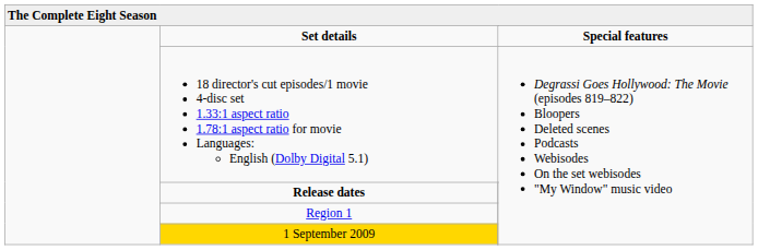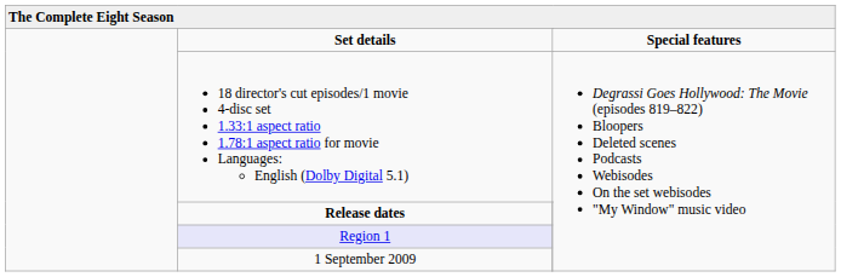Region 1 | column 2: no background -> lavender background
1 September 2009 | column 2: gold background -> no background
